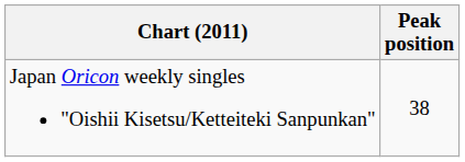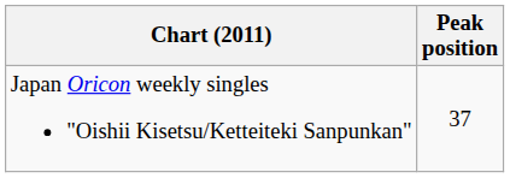row 2 | Peak position: 38 -> 37
